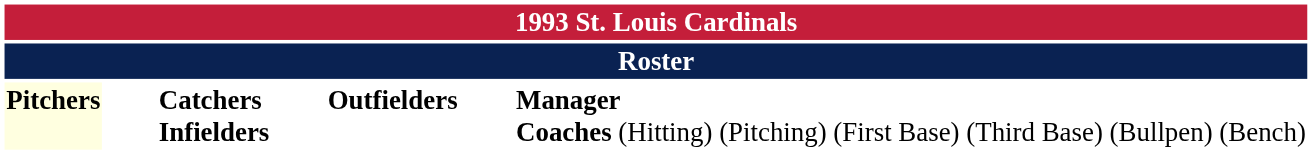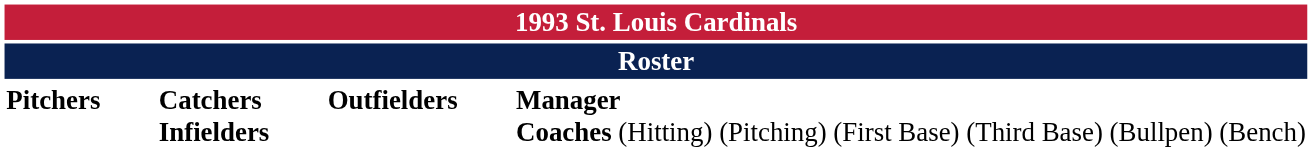Pitchers | column 1: lightyellow background -> no background
